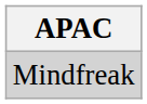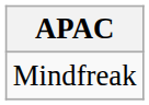row 2 | column 1: lightgrey background -> no background
